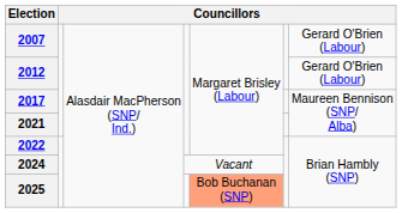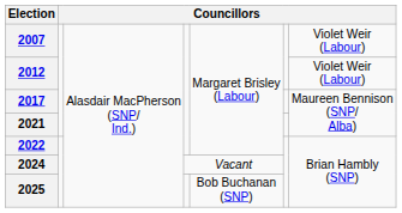2007 | column 7: Gerard O'Brien (Labour) -> Violet Weir (Labour)
2012 | column 7: Gerard O'Brien (Labour) -> Violet Weir (Labour)
2025 | column 5: lightsalmon background -> no background
